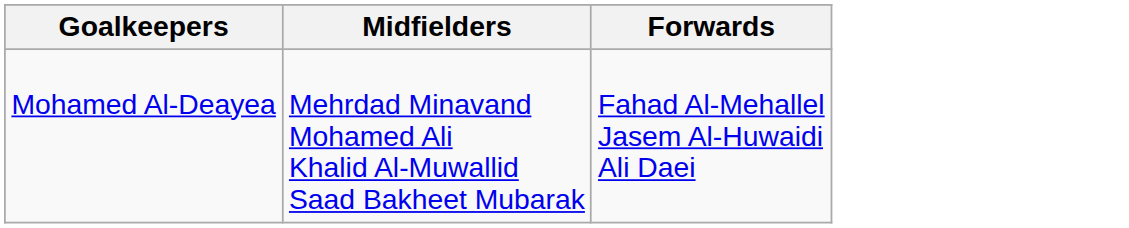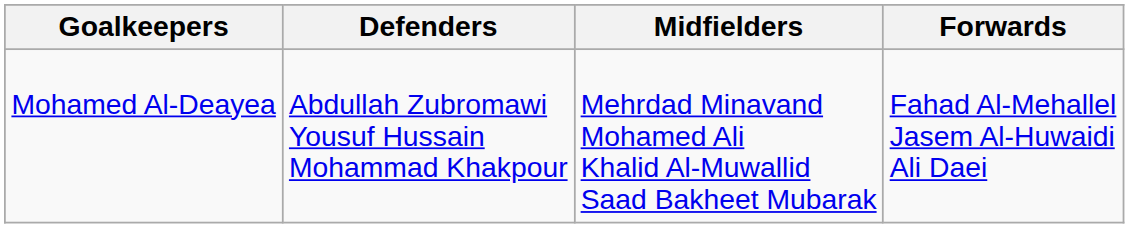+ column: Defenders | Abdullah Zubromawi Yousuf Hussain Mohammad Khakpour
